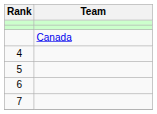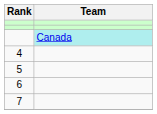row 4 | Team: no background -> paleturquoise background
